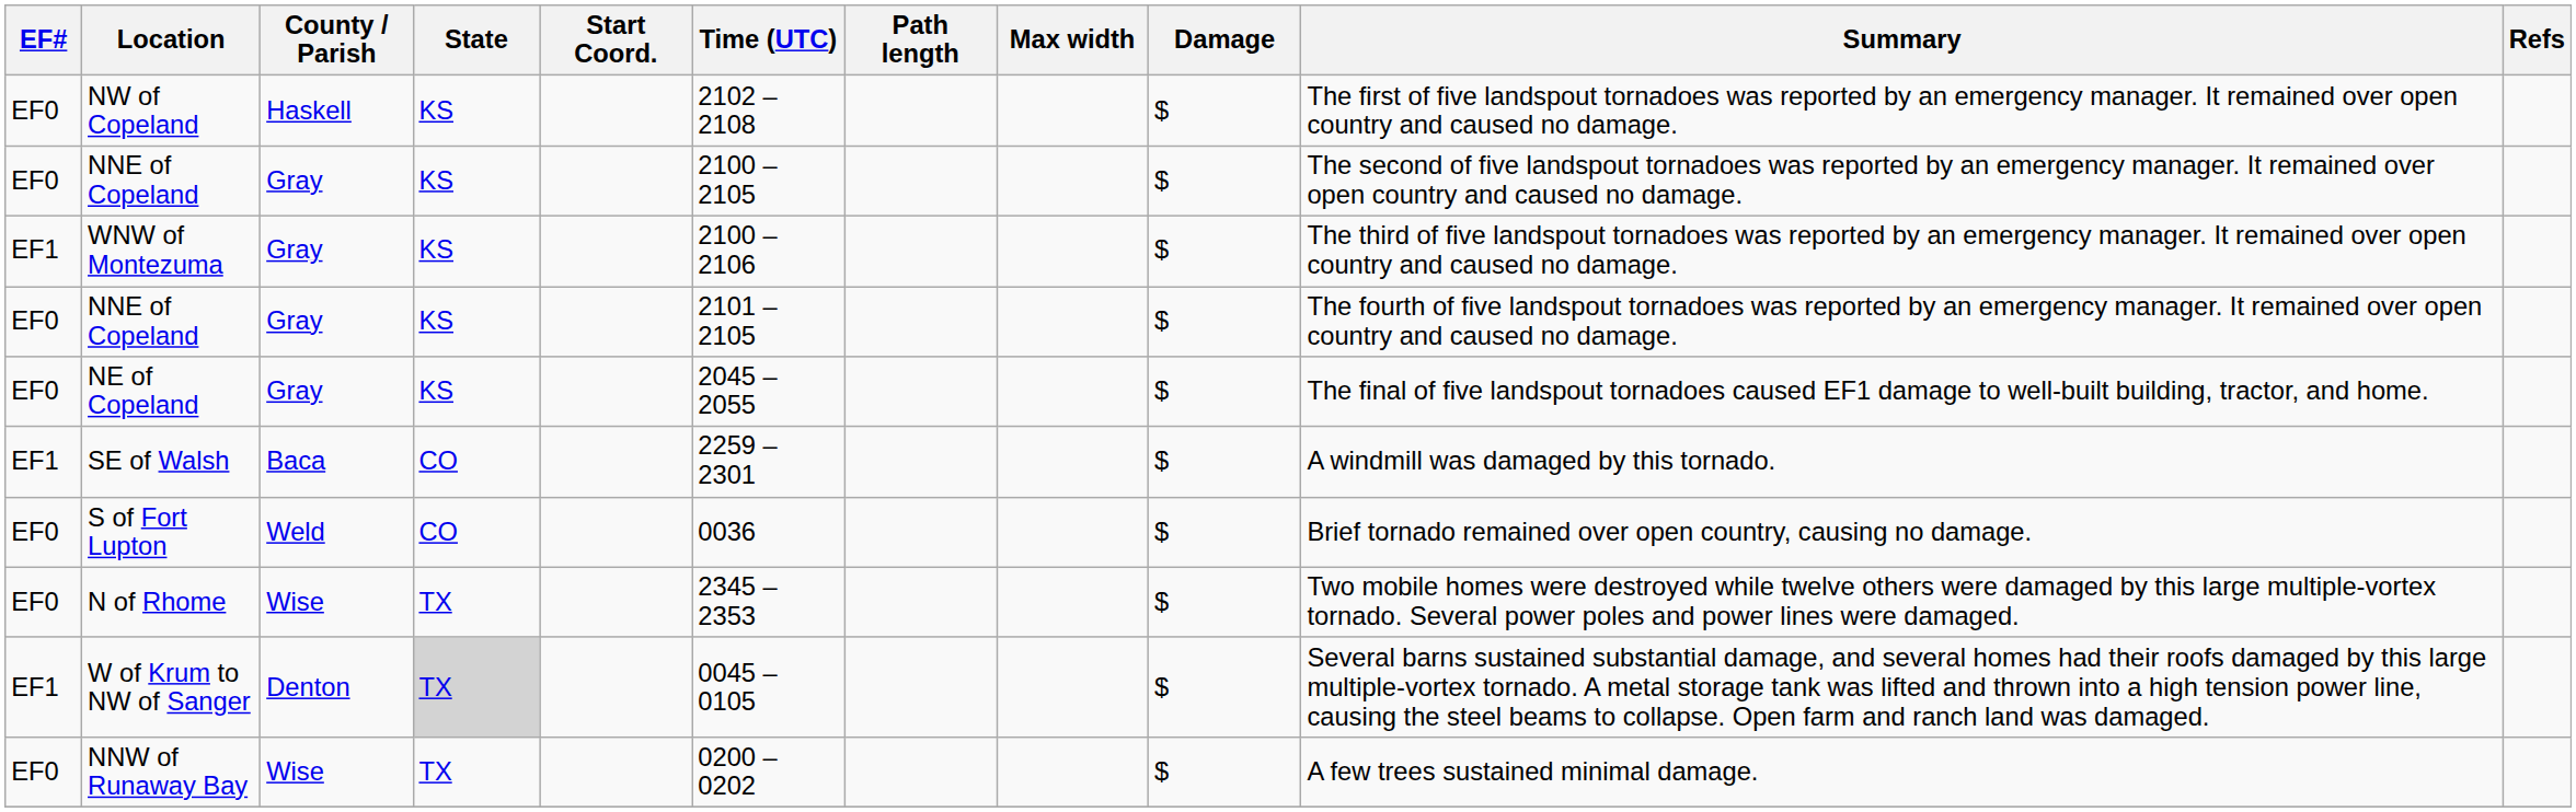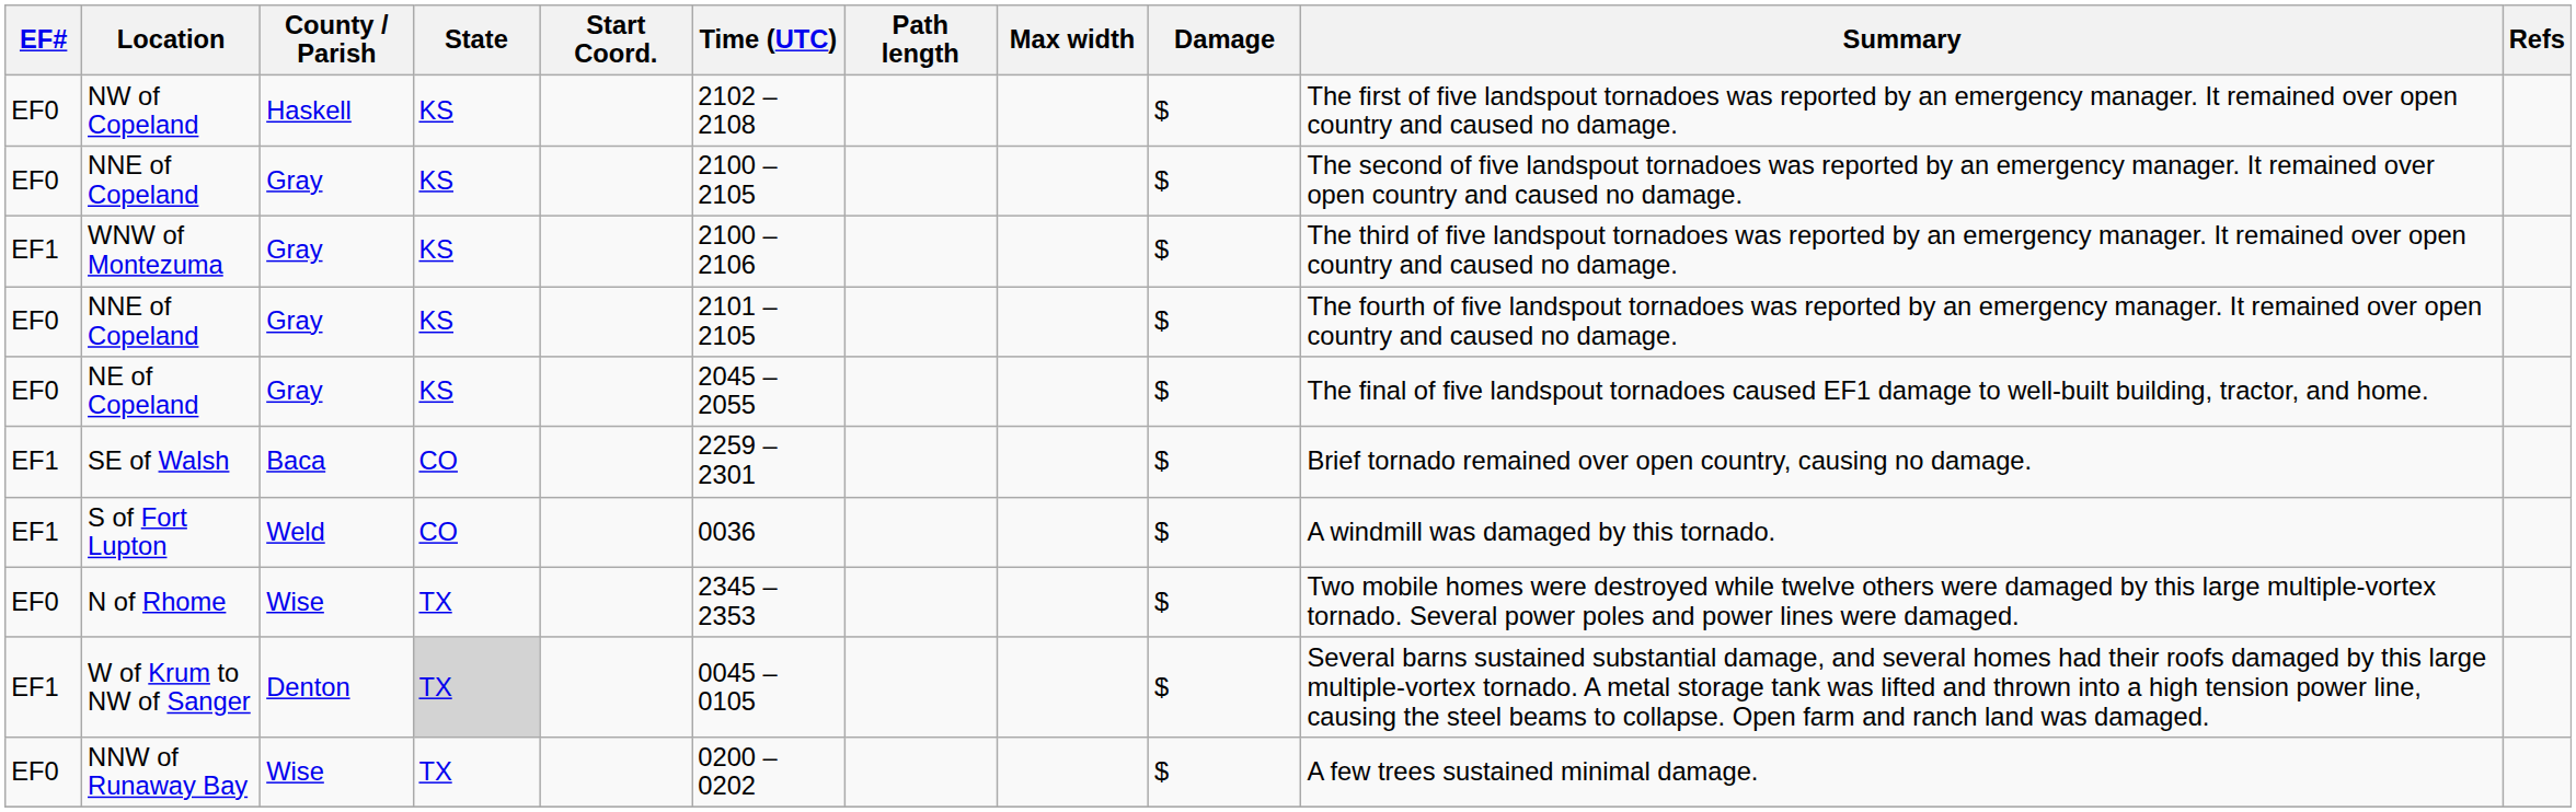SE of Walsh | Summary: A windmill was damaged by this tornado. -> Brief tornado remained over open country, causing no damage.
S of Fort Lupton | EF#: EF0 -> EF1
S of Fort Lupton | Summary: Brief tornado remained over open country, causing no damage. -> A windmill was damaged by this tornado.
